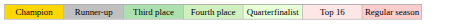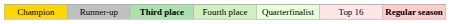Champion | column 3: normal -> bold
Champion | column 7: normal -> bold
